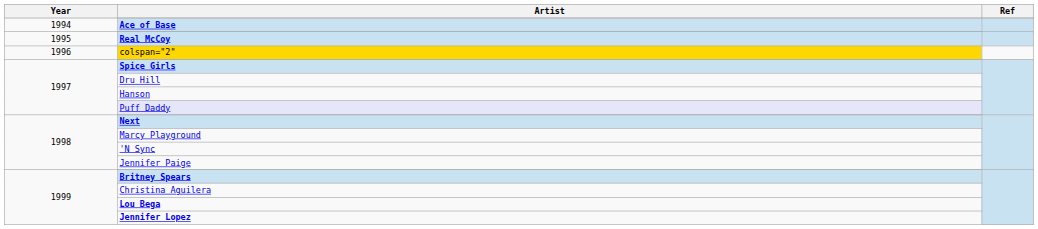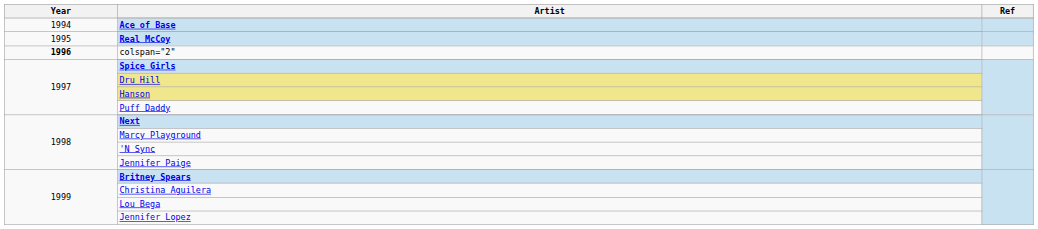colspan="2" | Year: normal -> bold
colspan="2" | Artist: gold background -> no background
Dru Hill | Artist: no background -> khaki background
Hanson | Artist: no background -> khaki background
Puff Daddy | Artist: lavender background -> no background
Lou Bega | Artist: bold -> normal
Jennifer Lopez | Artist: bold -> normal
